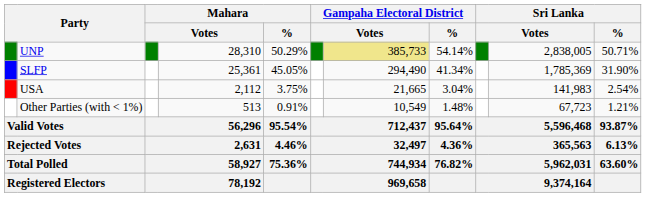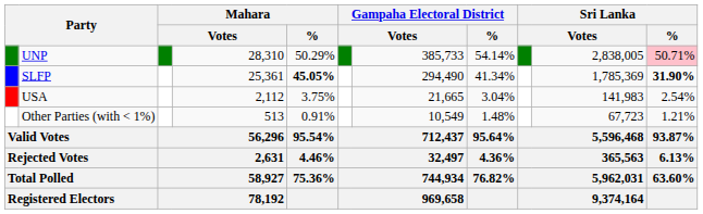UNP | column 7: khaki background -> no background
UNP | Sri Lanka / %: no background -> pink background
SLFP | Mahara / %: normal -> bold
SLFP | Sri Lanka / %: normal -> bold
